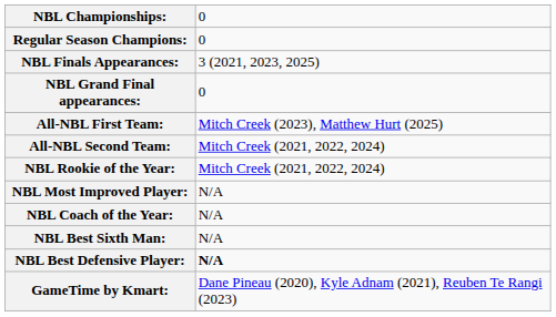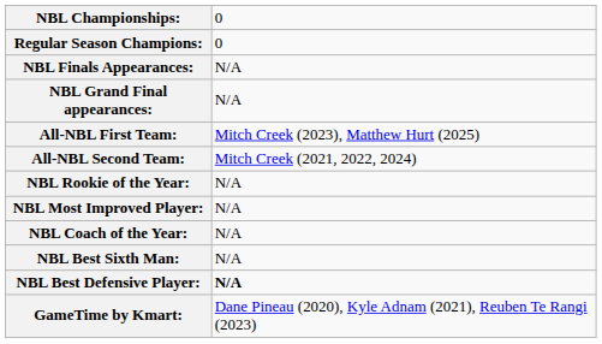NBL Finals Appearances: | column 2: 3 (2021, 2023, 2025) -> N/A
NBL Grand Final appearances: | column 2: 0 -> N/A
NBL Rookie of the Year: | column 2: Mitch Creek (2021, 2022, 2024) -> N/A
